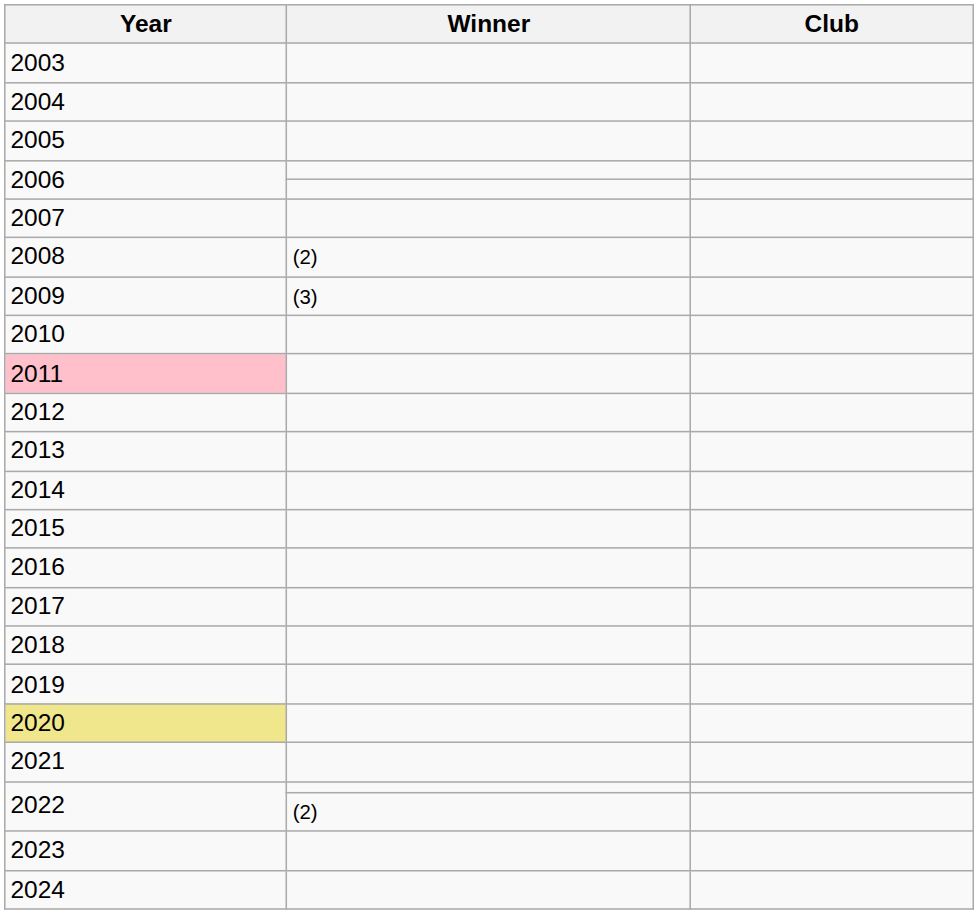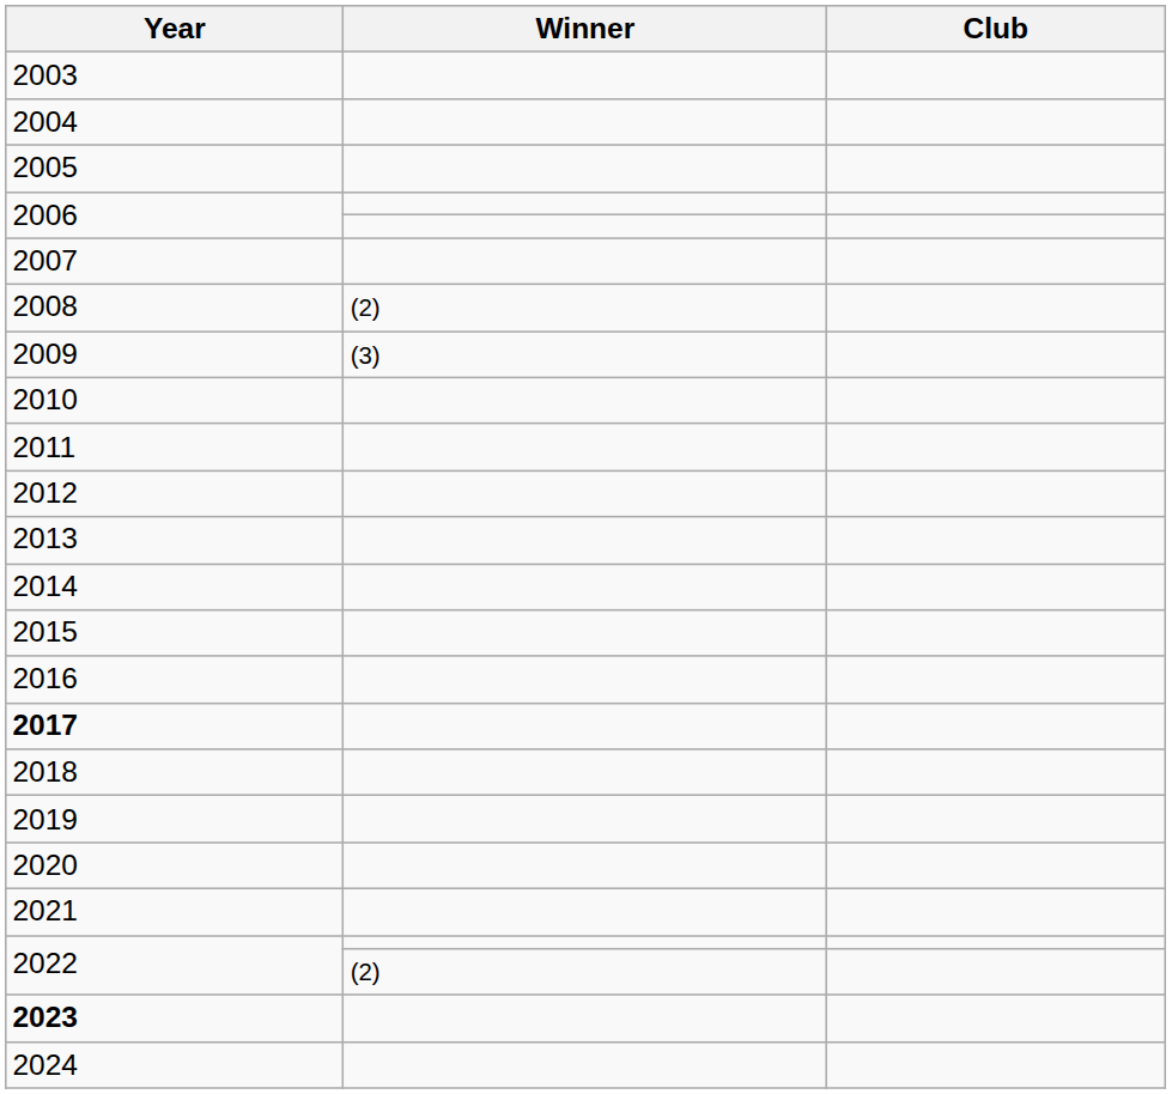2011 | Year: pink background -> no background
2017 | Year: normal -> bold
2020 | Year: khaki background -> no background
2023 | Year: normal -> bold
